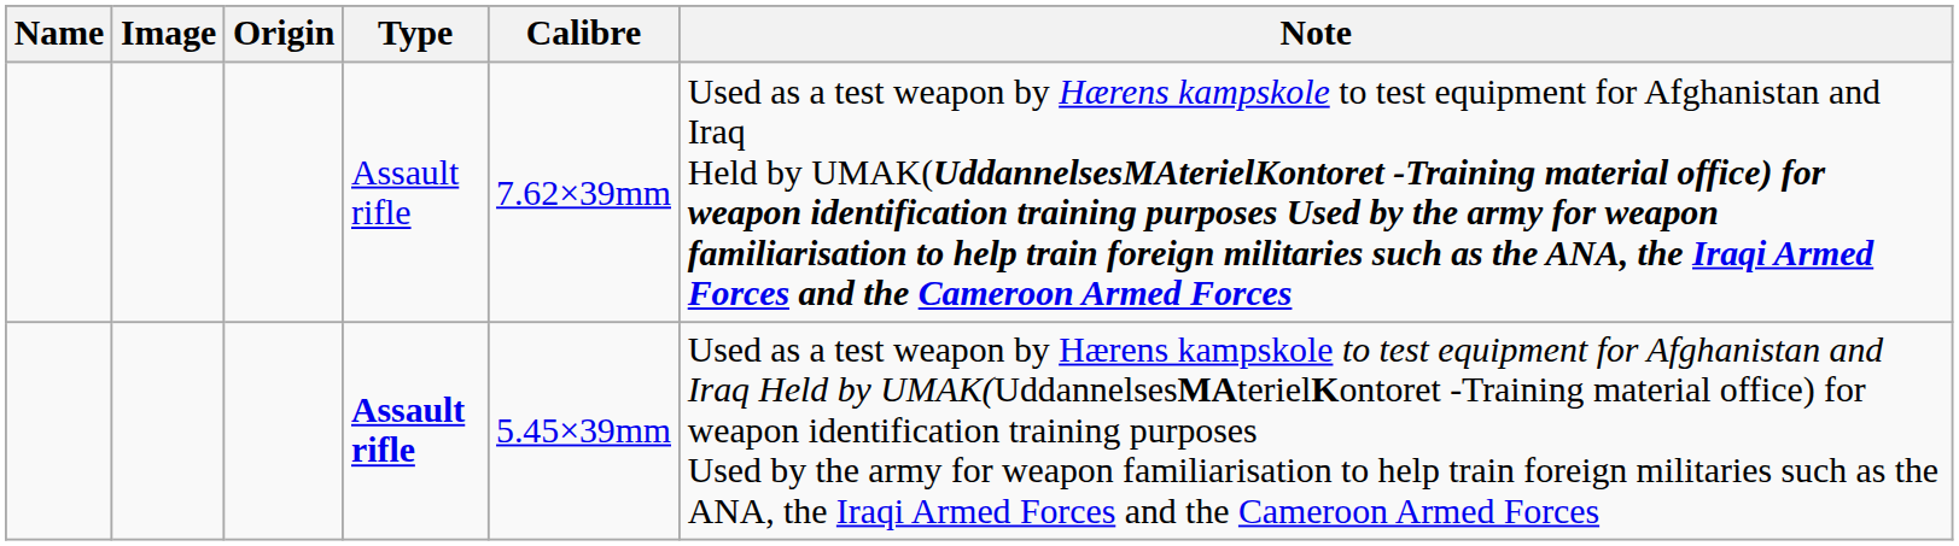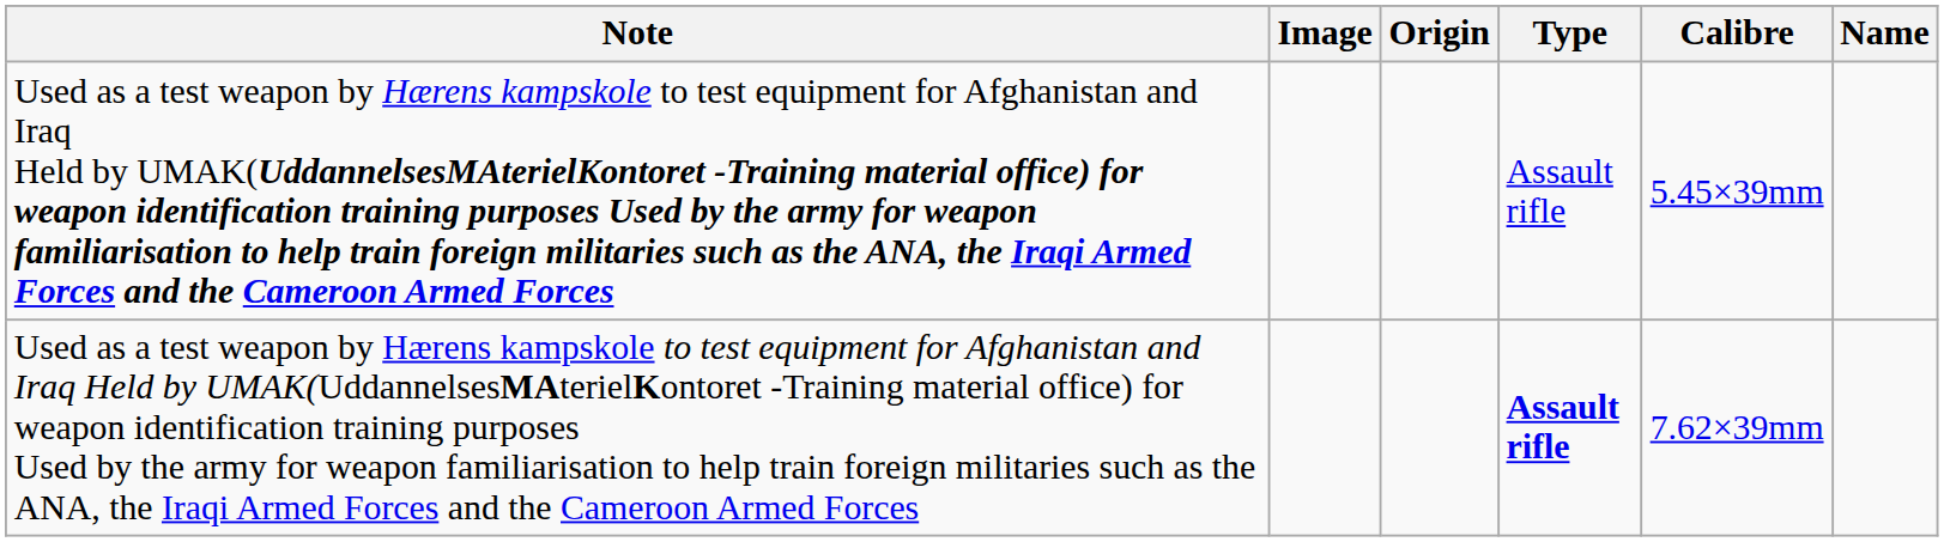columns swapped: Name <-> Note
row 2 | Calibre: 7.62×39mm -> 5.45×39mm
row 3 | Calibre: 5.45×39mm -> 7.62×39mm
